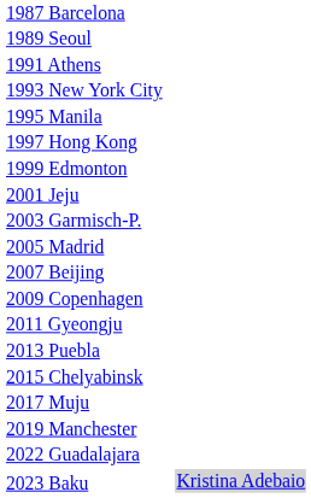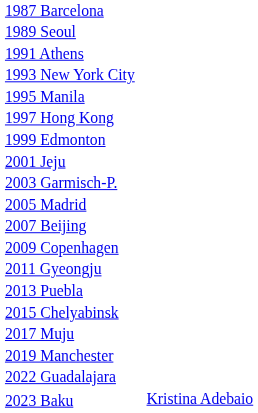2023 Baku / Kristina Adebaio | column 2: lightgrey background -> no background
